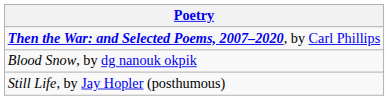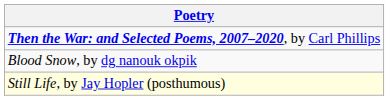row 4 | column 1: no background -> lightyellow background
